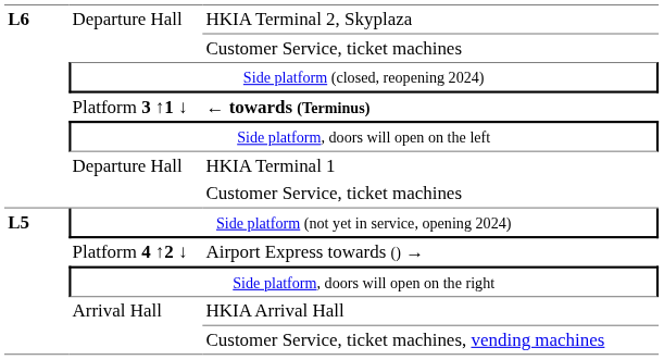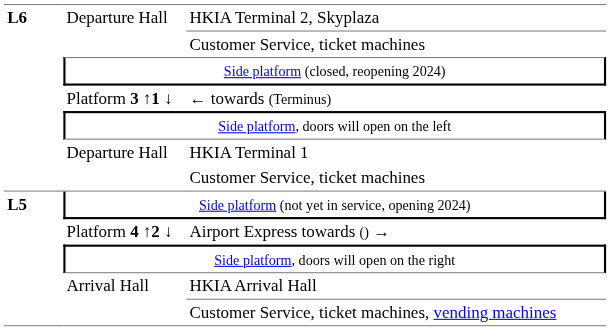← towards (Terminus) | column 3: bold -> normal
